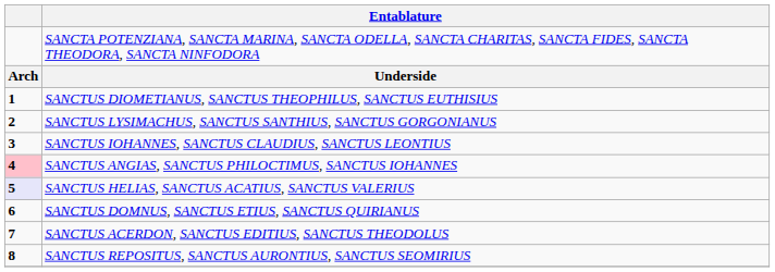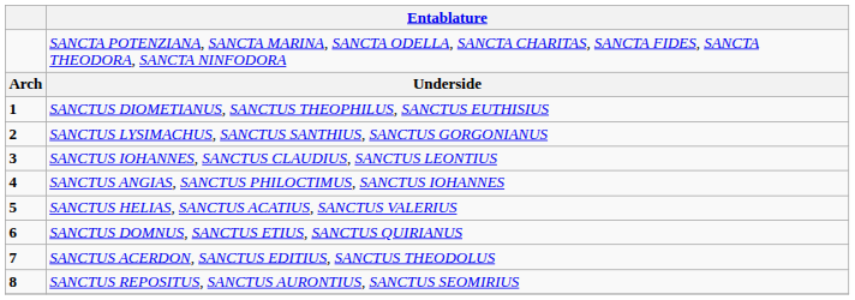SANCTUS ANGIAS, SANCTUS PHILOCTIMUS, SANCTUS IOHANNES | column 1: pink background -> no background
SANCTUS HELIAS, SANCTUS ACATIUS, SANCTUS VALERIUS | column 1: lavender background -> no background
